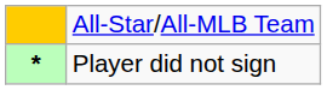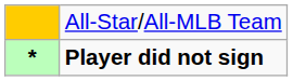* | column 2: normal -> bold
